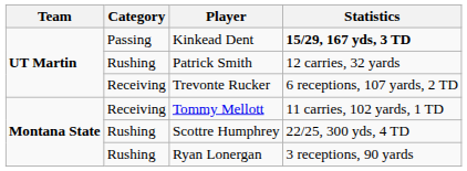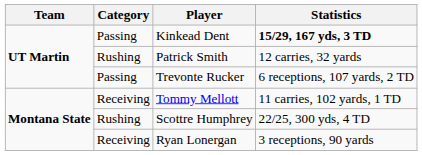Trevonte Rucker | Category: Receiving -> Passing
Ryan Lonergan | Category: Rushing -> Receiving
